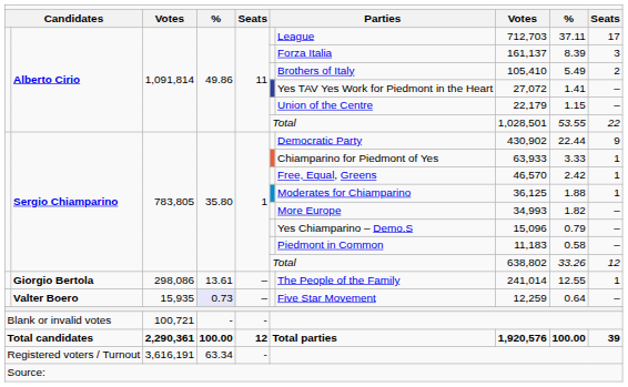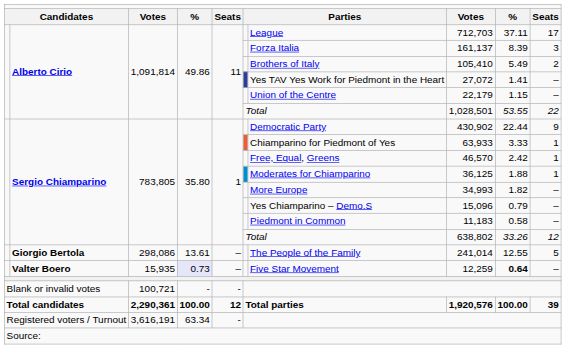Giorgio Bertola | column 10: 1 -> 5
Valter Boero | column 9: normal -> bold
